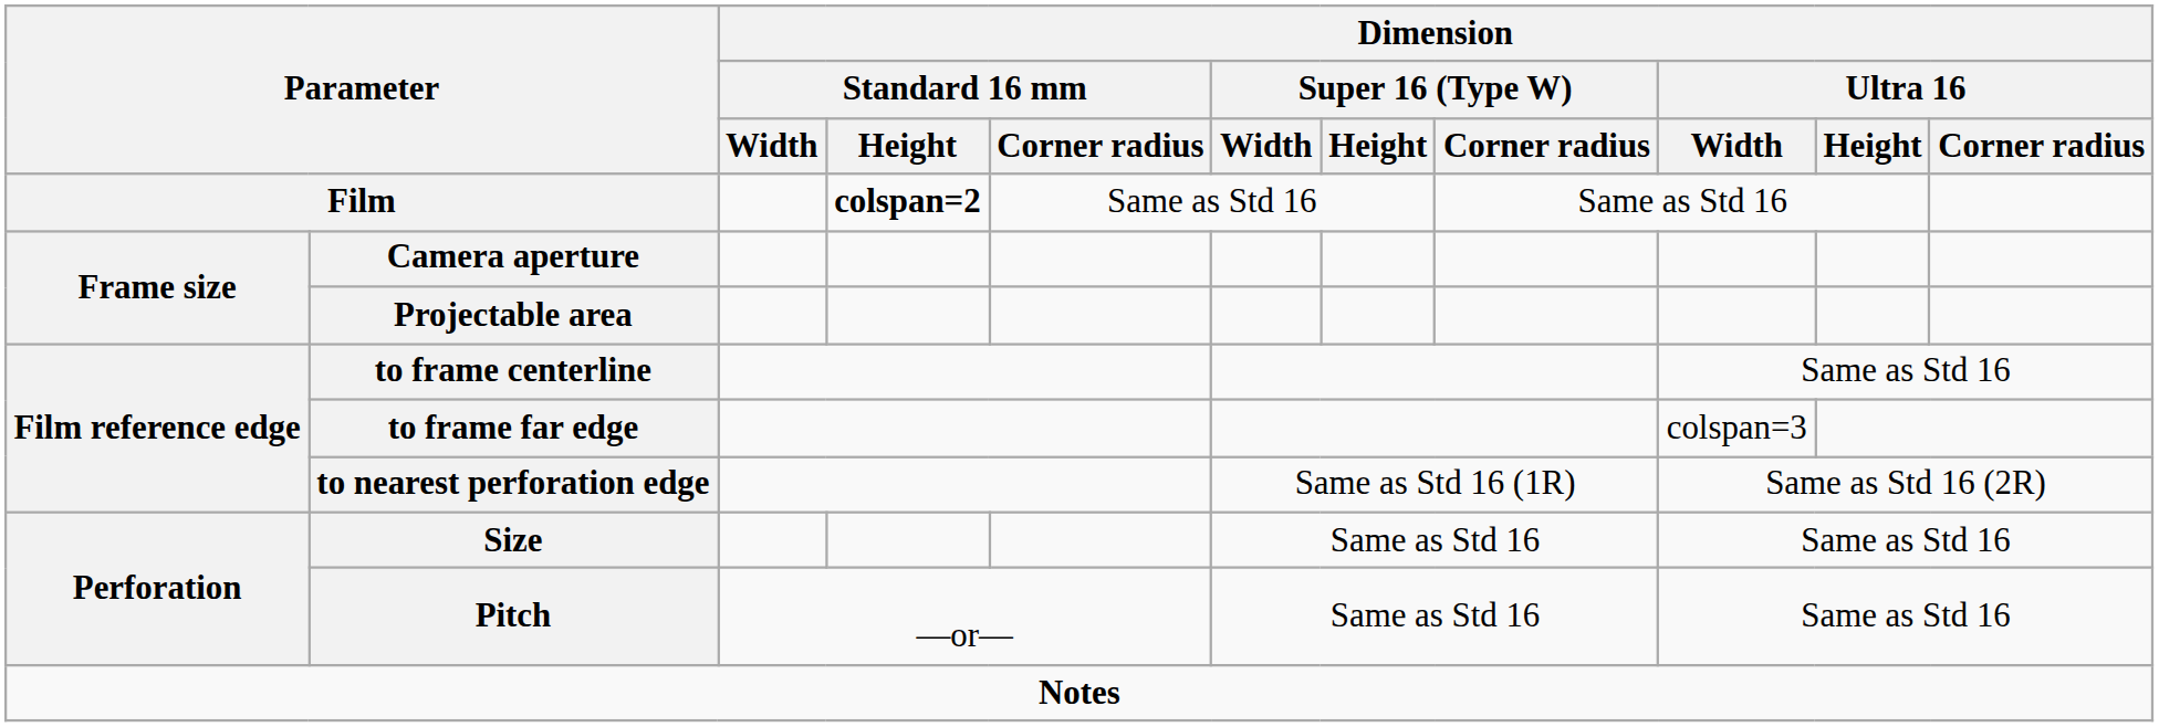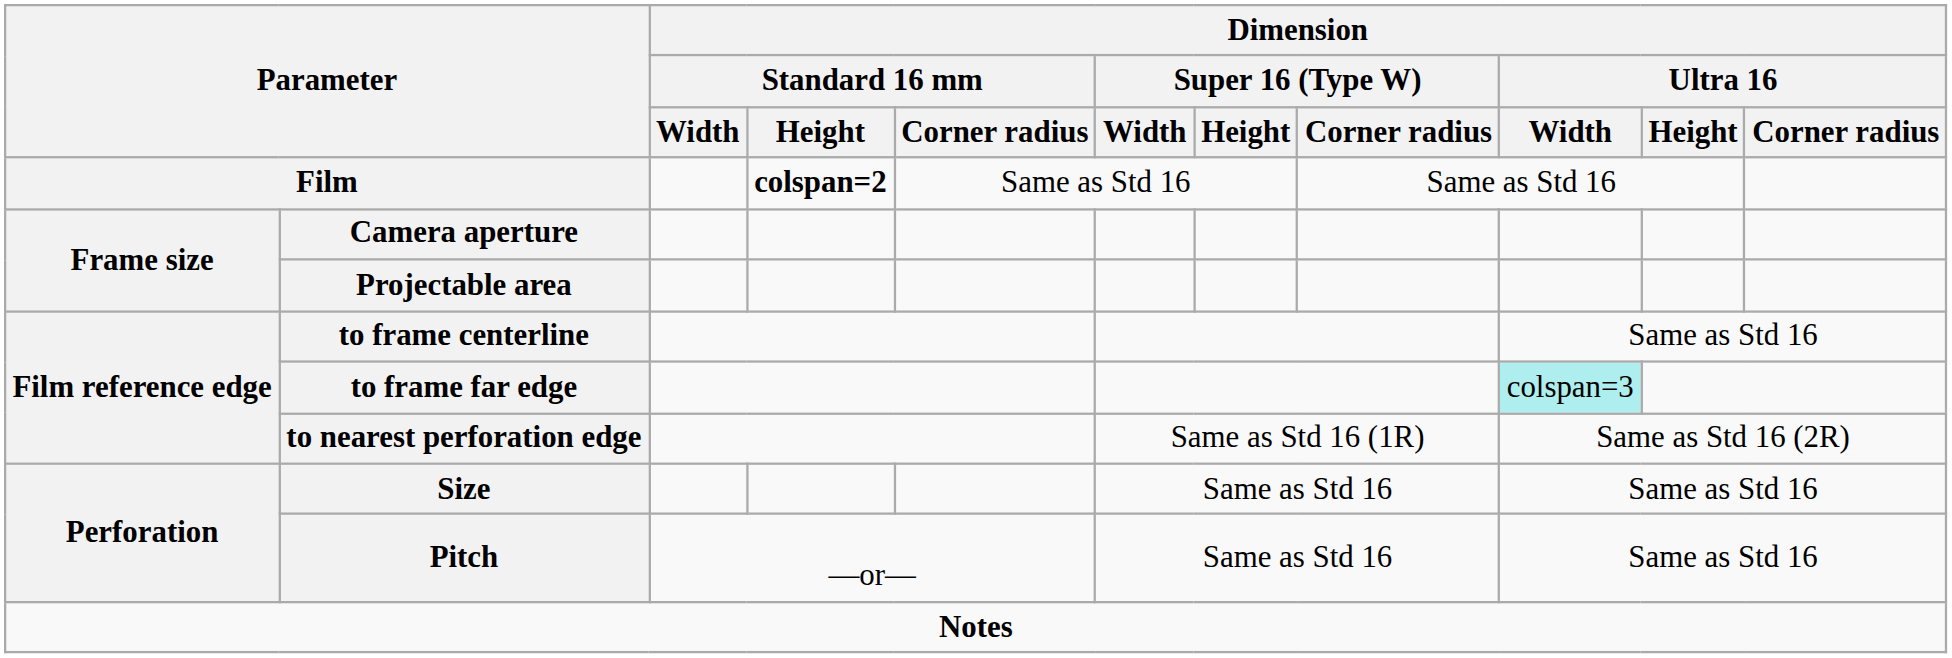to frame far edge | Dimension / Ultra 16 / Width: no background -> paleturquoise background
